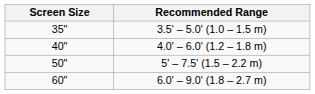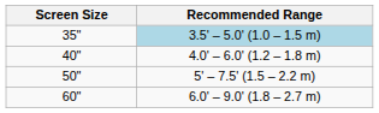35" | Recommended Range: no background -> lightblue background
